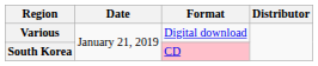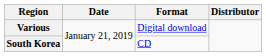South Korea / CD | Format: pink background -> no background
